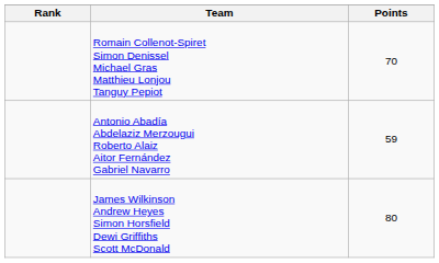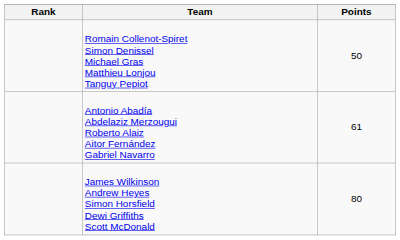row 2 | Points: 70 -> 50
row 3 | Points: 59 -> 61
